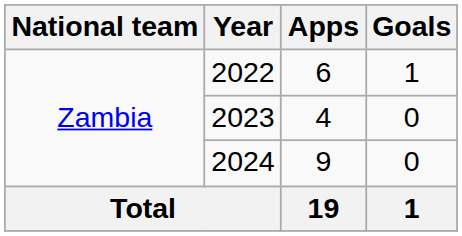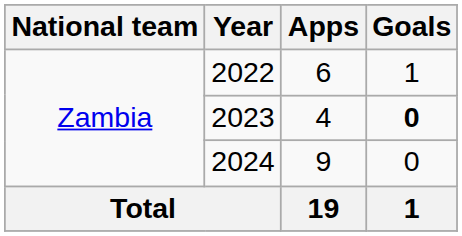2023 | Goals: normal -> bold
